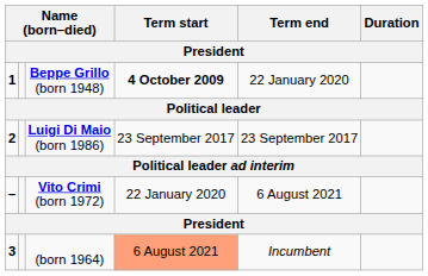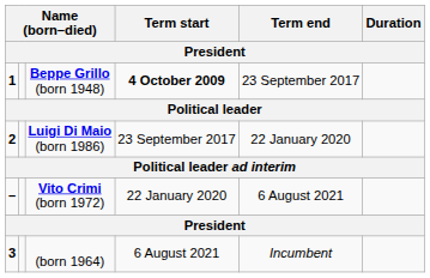Beppe Grillo (born 1948) | Term end: 22 January 2020 -> 23 September 2017
Luigi Di Maio (born 1986) | Term end: 23 September 2017 -> 22 January 2020
(born 1964) | Term start: lightsalmon background -> no background
